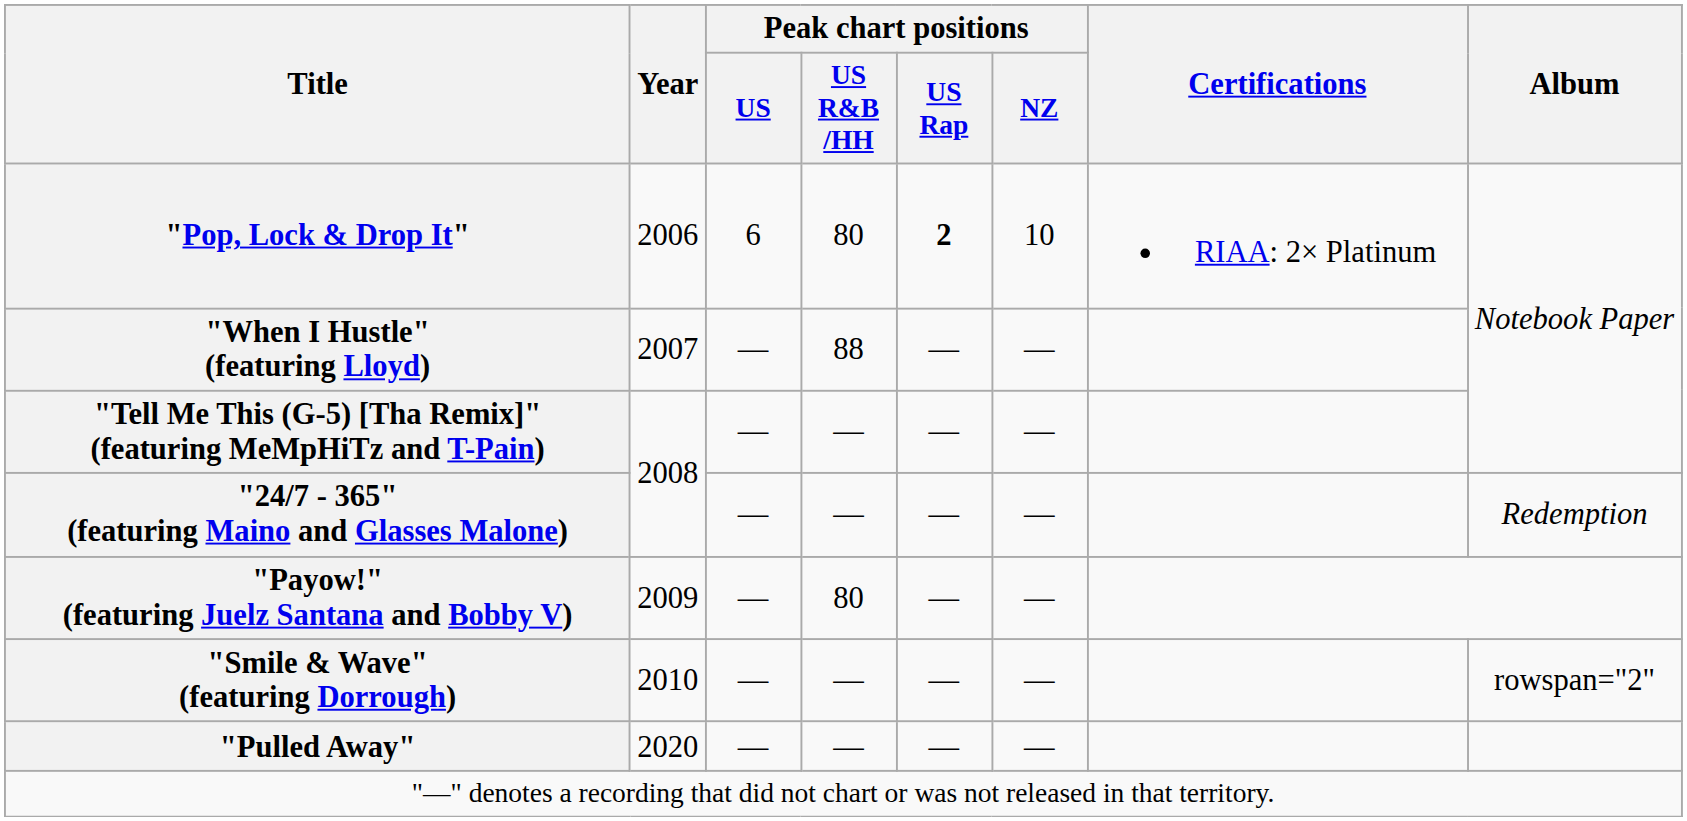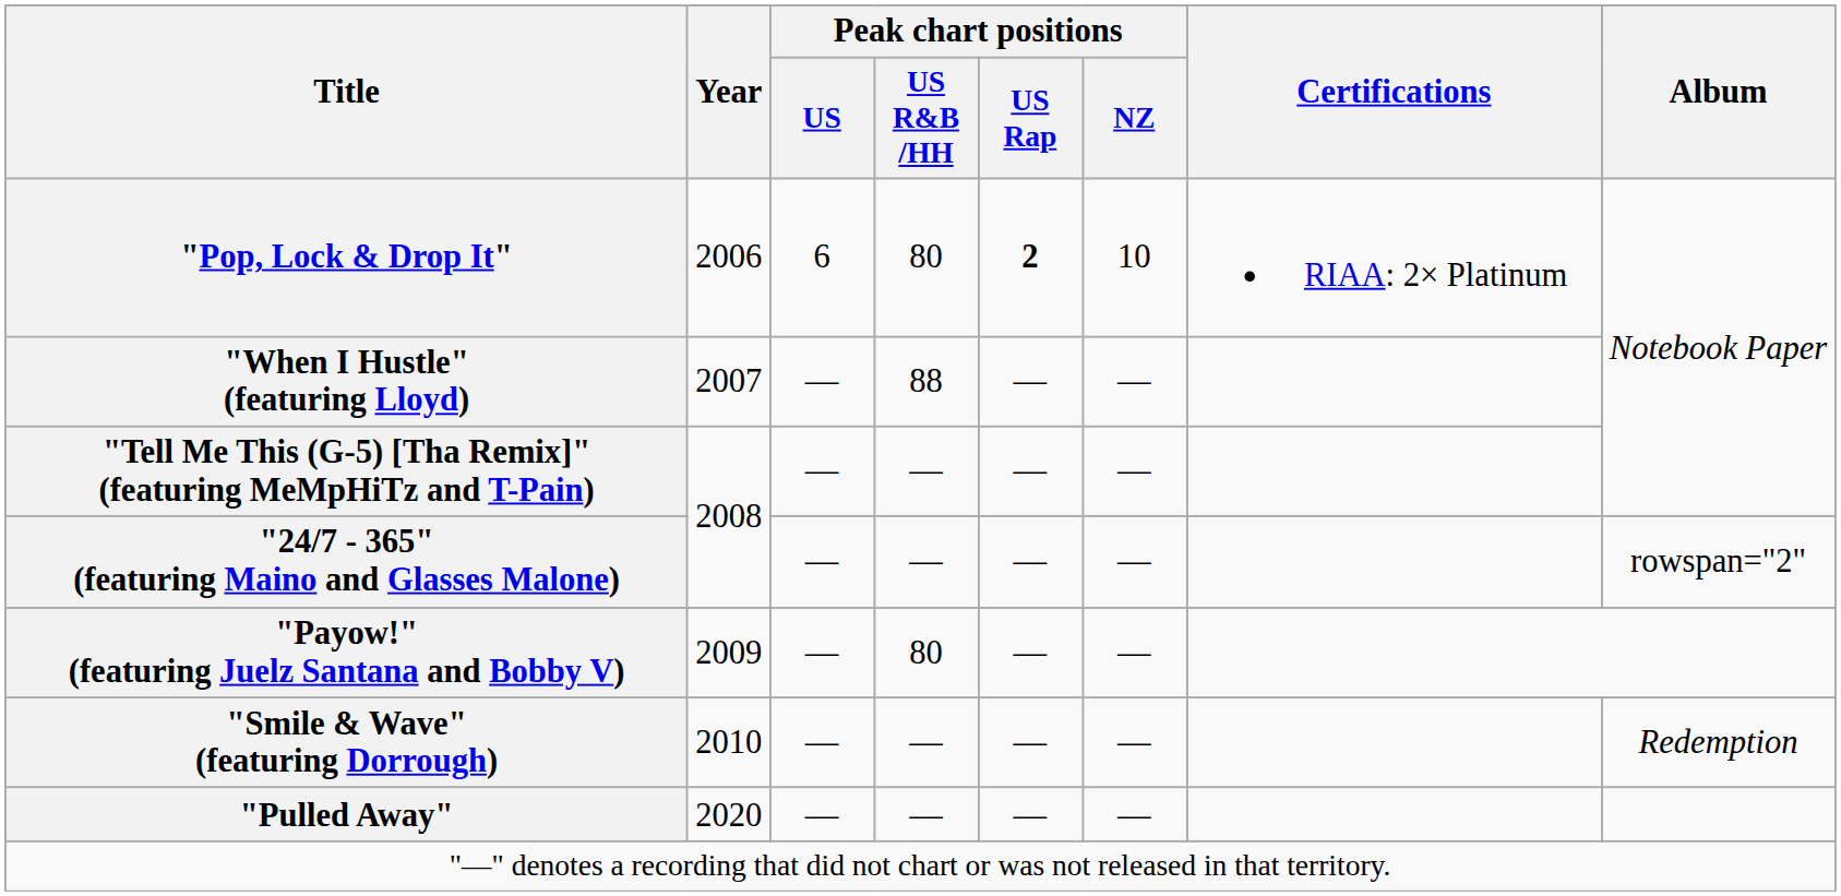"24/7 - 365" (featuring Maino and Glasses Malone) | Album: Redemption -> rowspan="2"
"Smile & Wave" (featuring Dorrough) | Album: rowspan="2" -> Redemption
